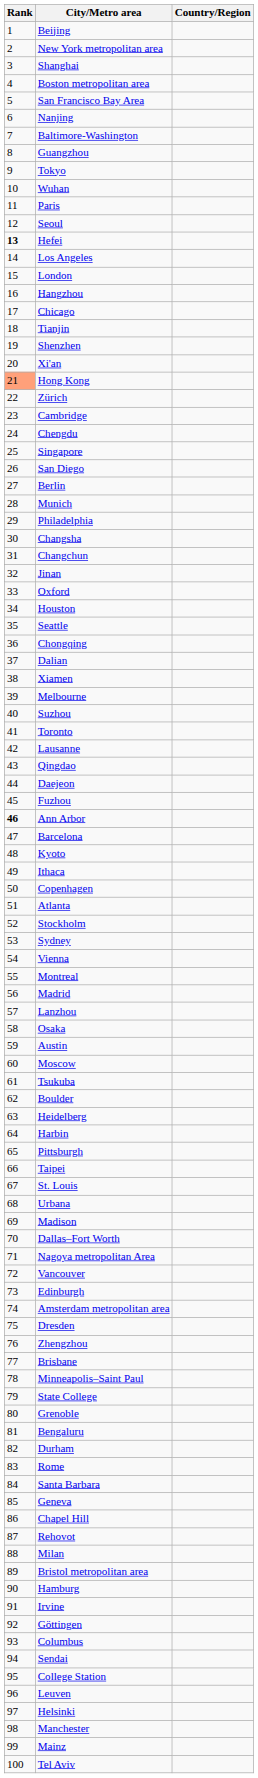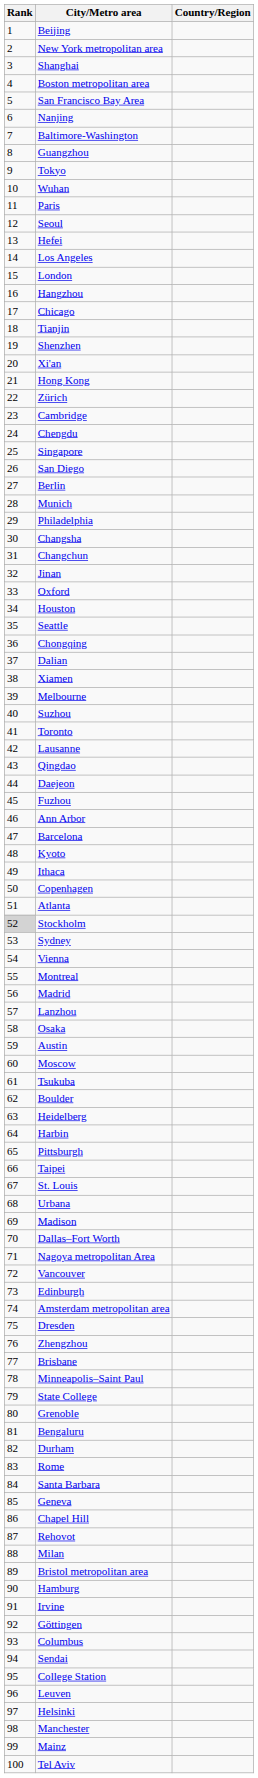Hefei | Rank: bold -> normal
Hong Kong | Rank: lightsalmon background -> no background
Ann Arbor | Rank: bold -> normal
Stockholm | Rank: no background -> lightgrey background
